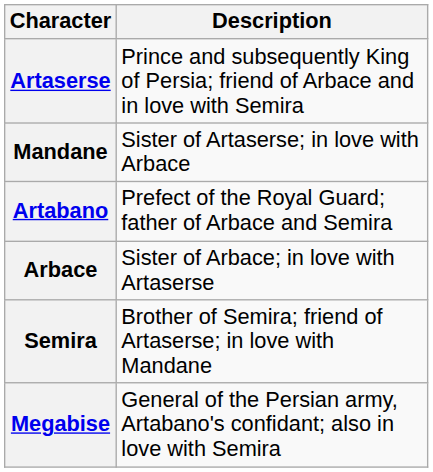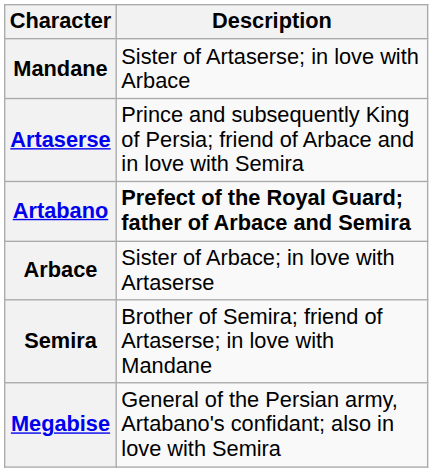rows swapped: Artaserse <-> Mandane
Artabano | Description: normal -> bold
